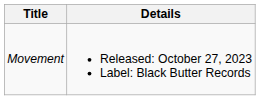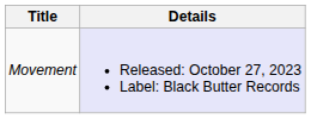Movement | Details: no background -> lavender background
